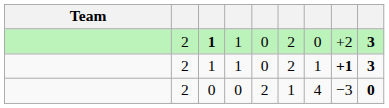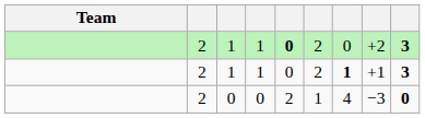row 2 | column 3: bold -> normal
row 2 | column 5: normal -> bold
row 3 | column 7: normal -> bold
row 3 | column 8: bold -> normal
